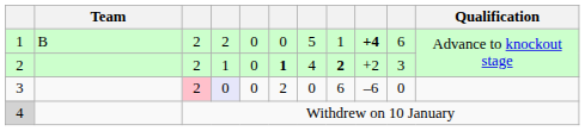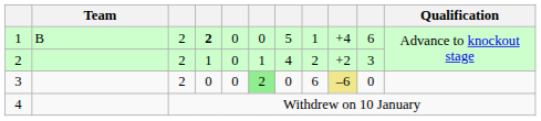row 2 | column 4: normal -> bold
row 2 | column 9: bold -> normal
row 3 | column 6: bold -> normal
row 3 | column 8: bold -> normal
row 4 | column 3: pink background -> no background
row 4 | column 4: lavender background -> no background
row 4 | column 6: no background -> lightgreen background
row 4 | column 9: no background -> khaki background
row 5 | column 1: lightgrey background -> no background
